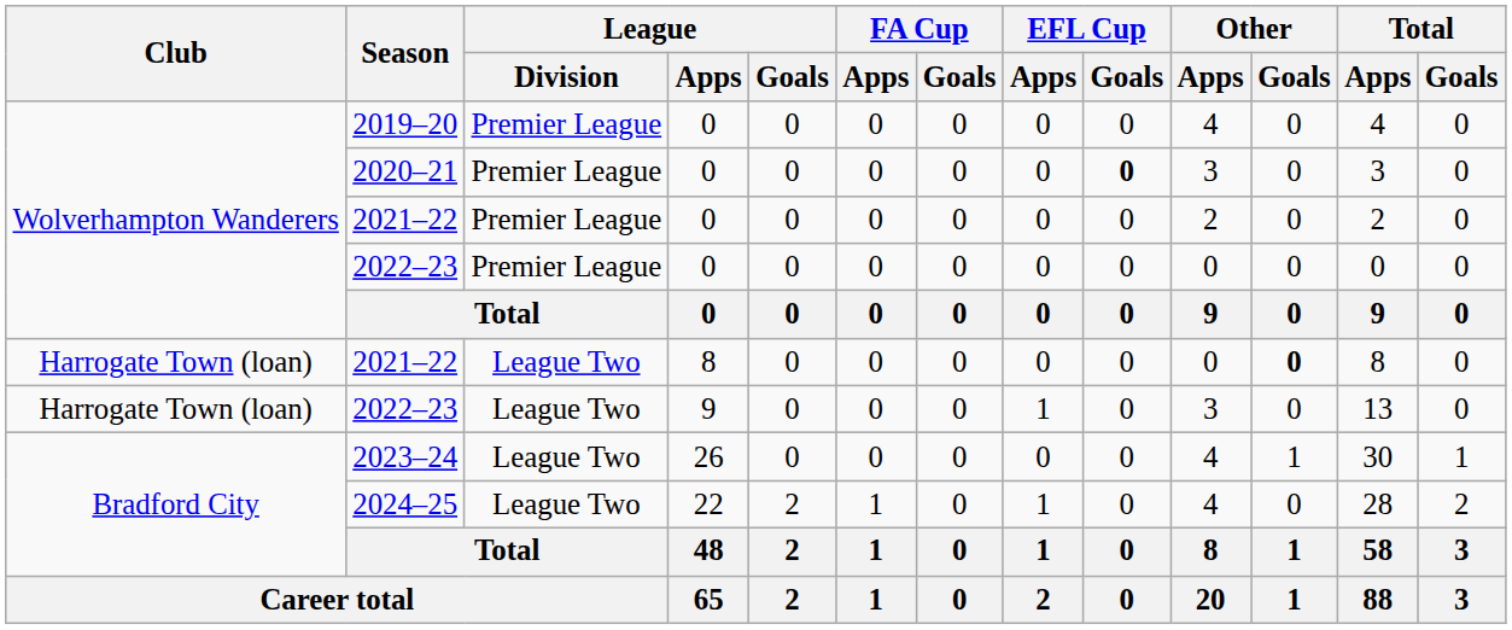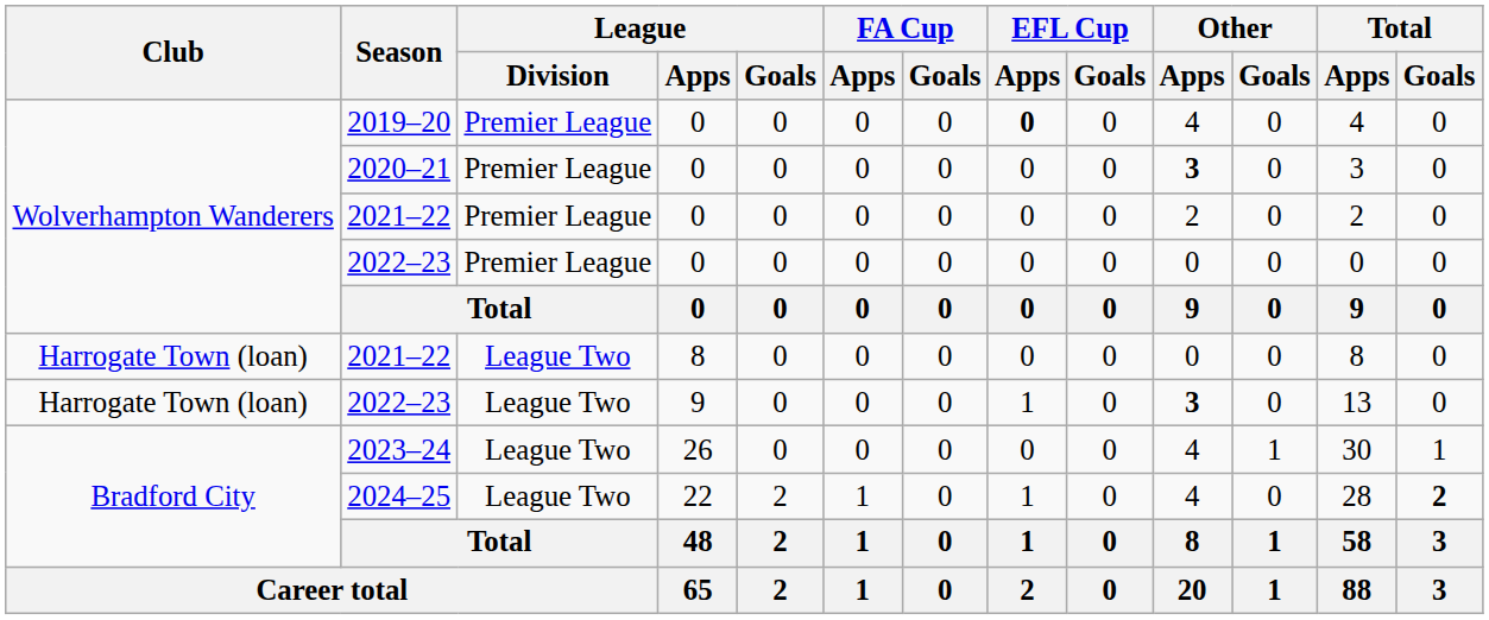2019–20 | EFL Cup / Apps: normal -> bold
2020–21 | EFL Cup / Goals: bold -> normal
2020–21 | Other / Apps: normal -> bold
2021–22 / 8 | Other / Goals: bold -> normal
2022–23 / 9 | Other / Apps: normal -> bold
2024–25 | Total / Goals: normal -> bold
